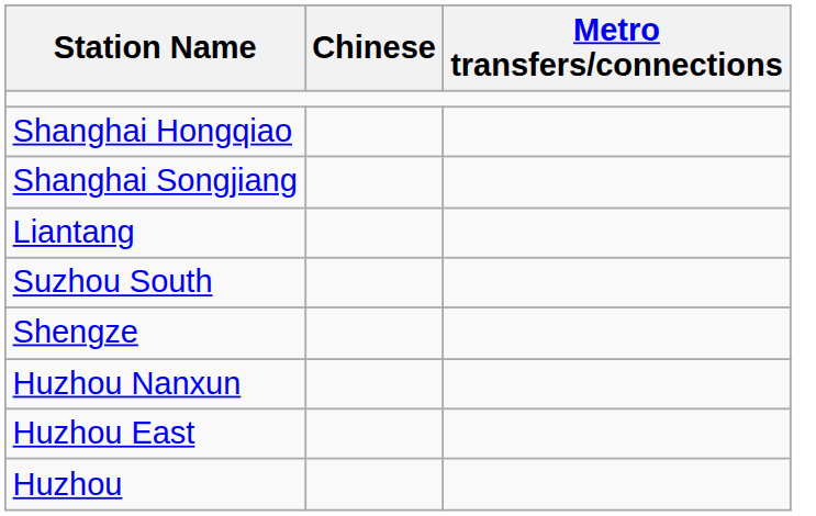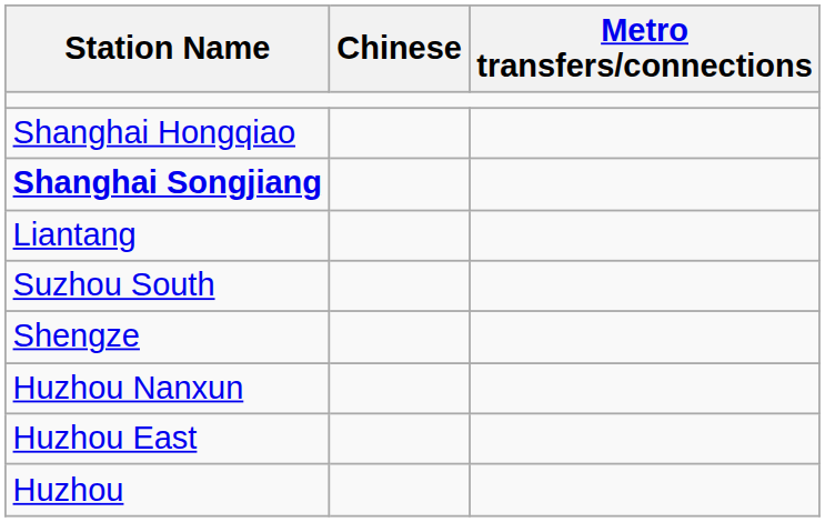Shanghai Songjiang | Station Name: normal -> bold
